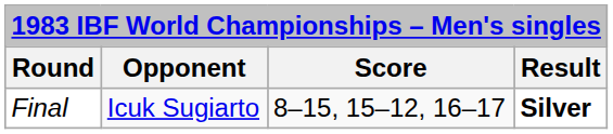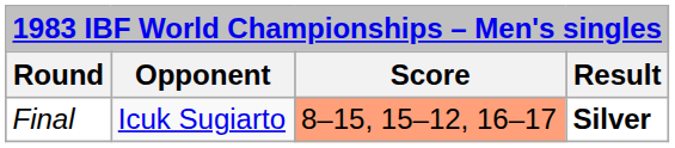Final | Score: no background -> lightsalmon background
